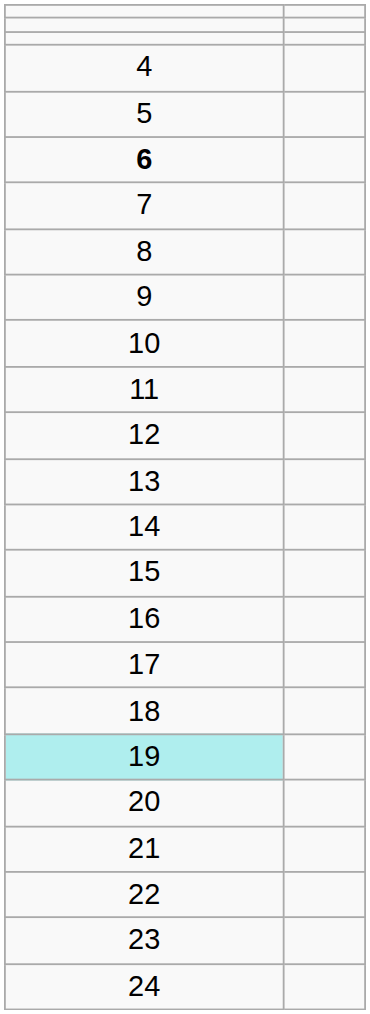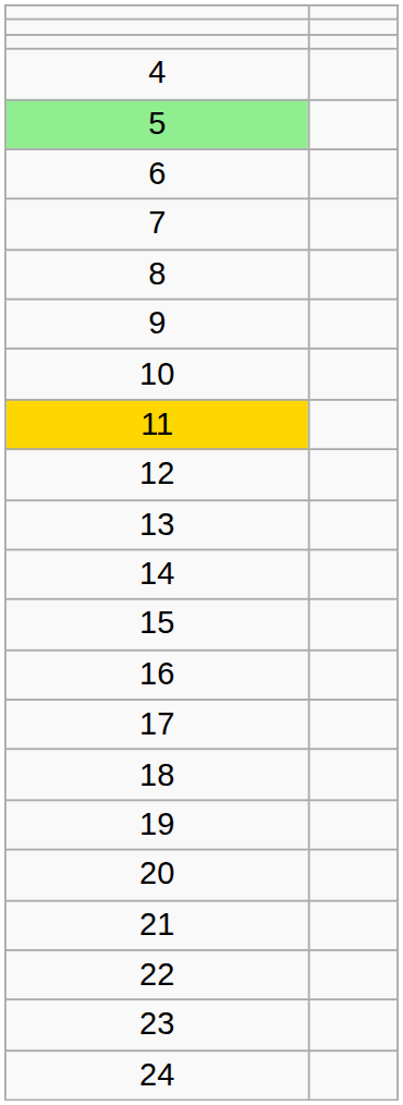row 5 | column 1: no background -> lightgreen background
row 6 | column 1: bold -> normal
row 11 | column 1: no background -> gold background
row 19 | column 1: paleturquoise background -> no background
